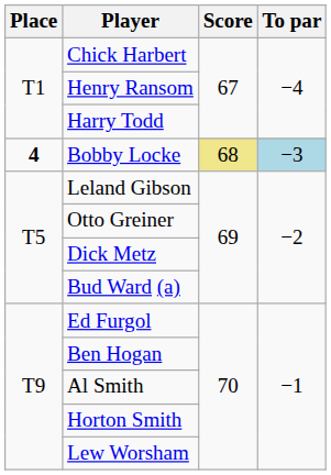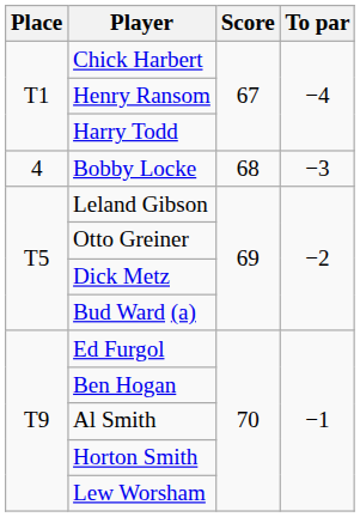Bobby Locke | Place: bold -> normal
Bobby Locke | Score: khaki background -> no background
Bobby Locke | To par: lightblue background -> no background
